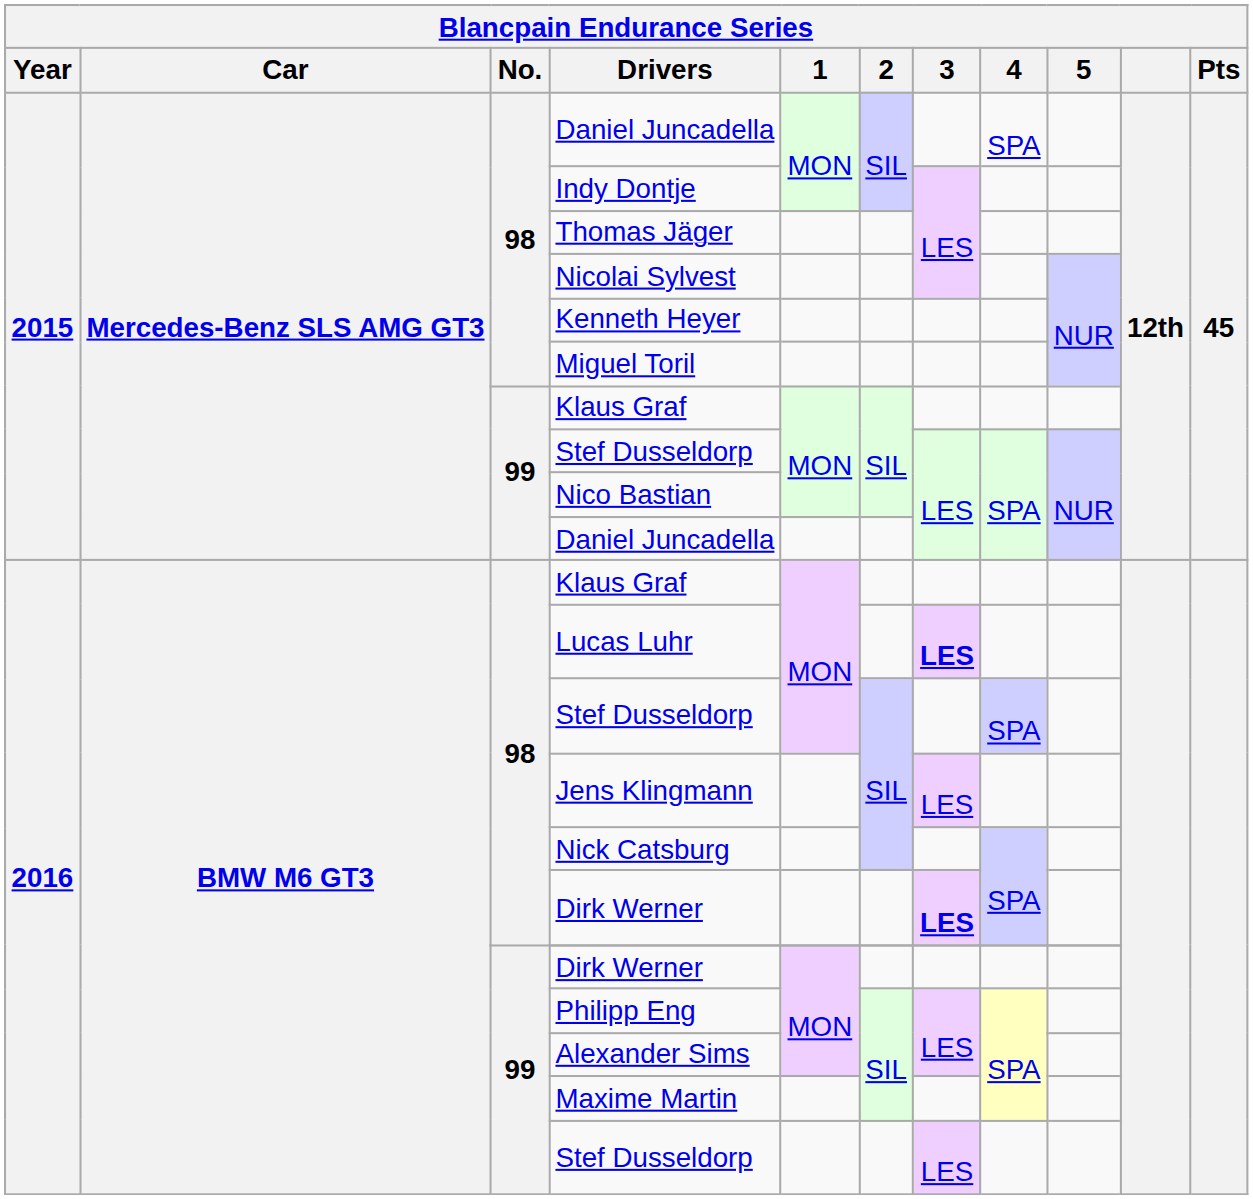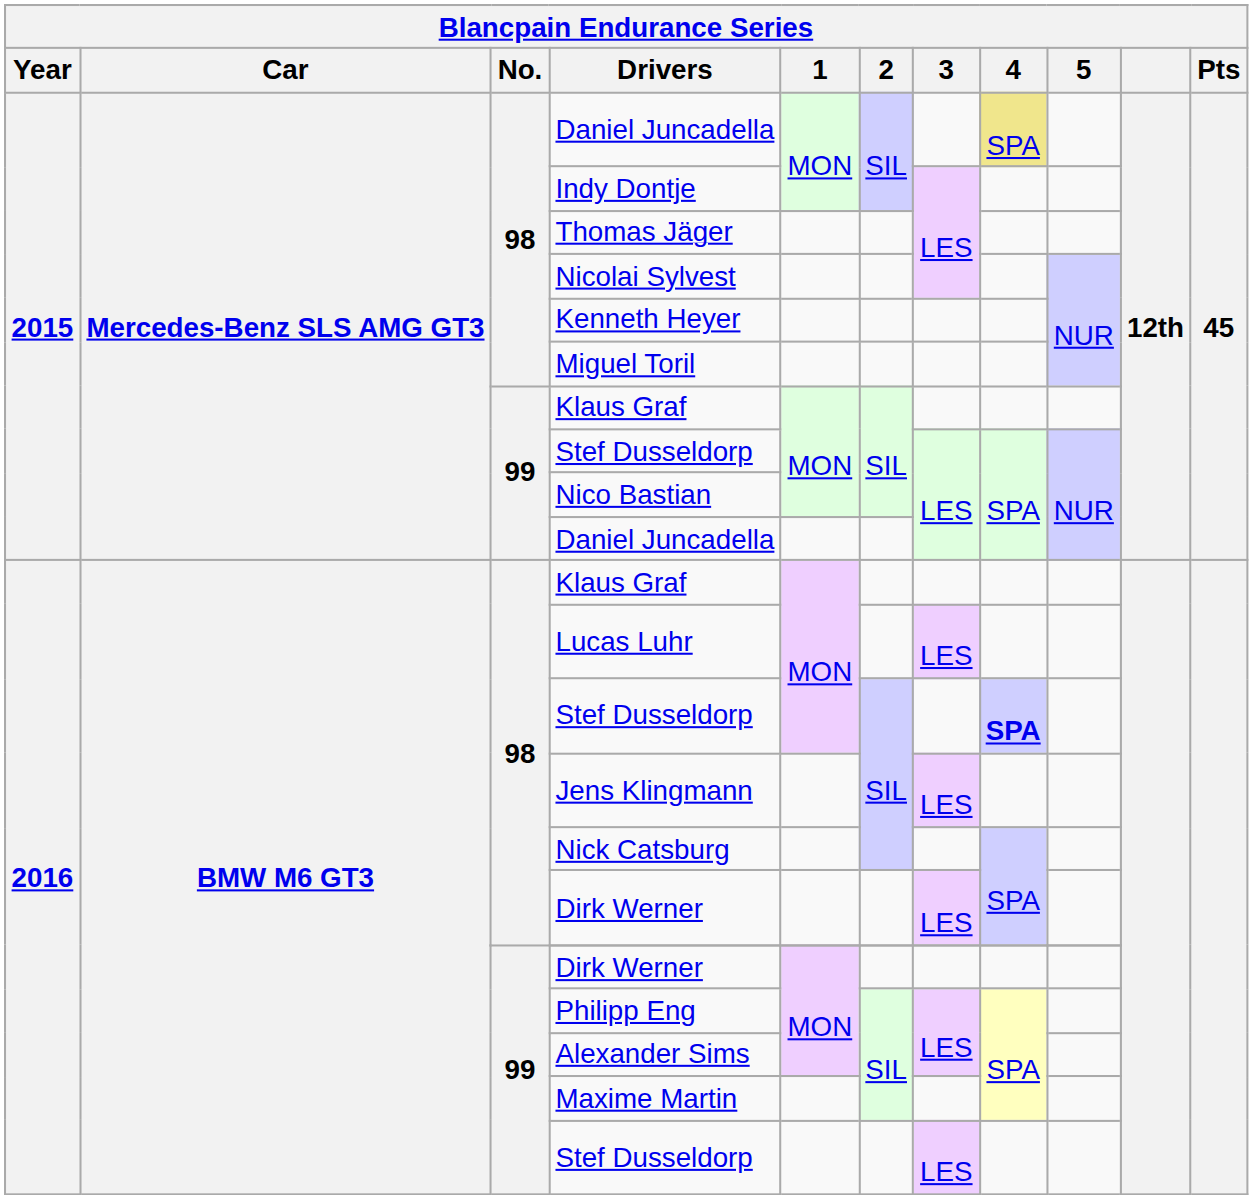98 / Daniel Juncadella | 4: no background -> khaki background
Lucas Luhr | 3: bold -> normal
98 / Stef Dusseldorp | 4: normal -> bold
98 / Dirk Werner | 3: bold -> normal
